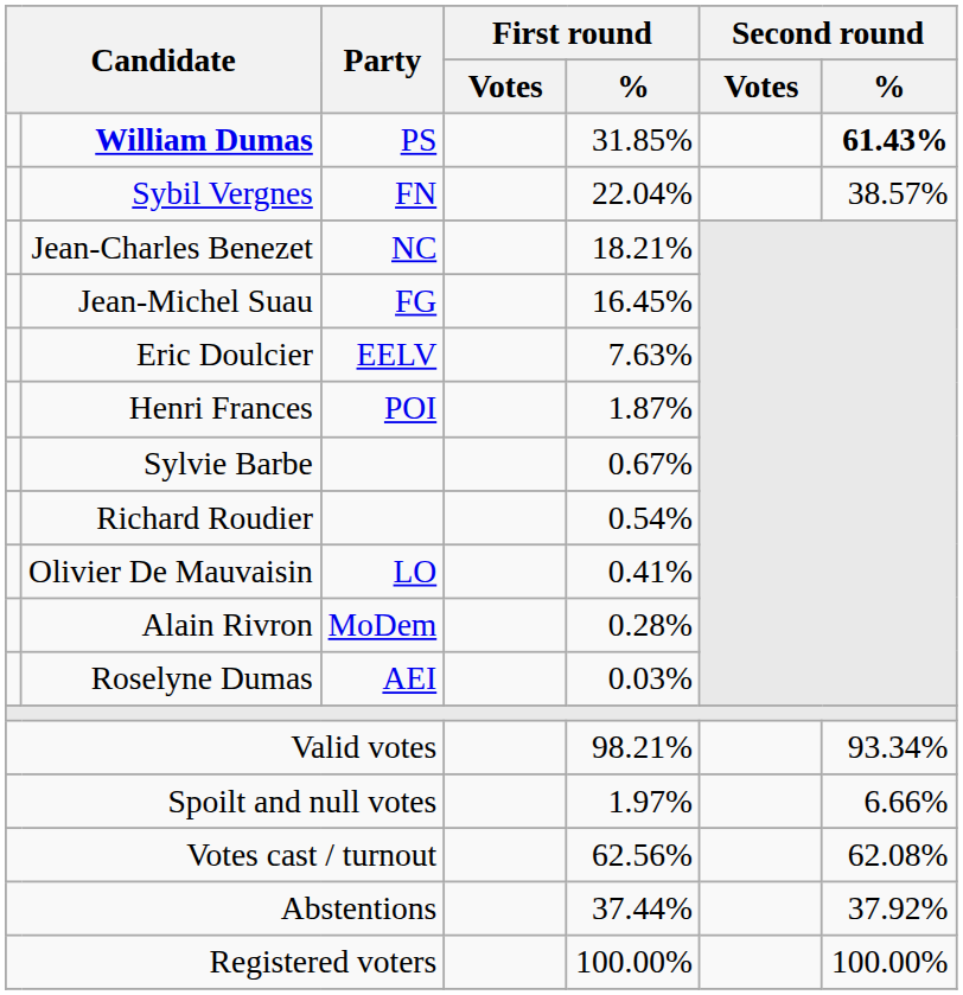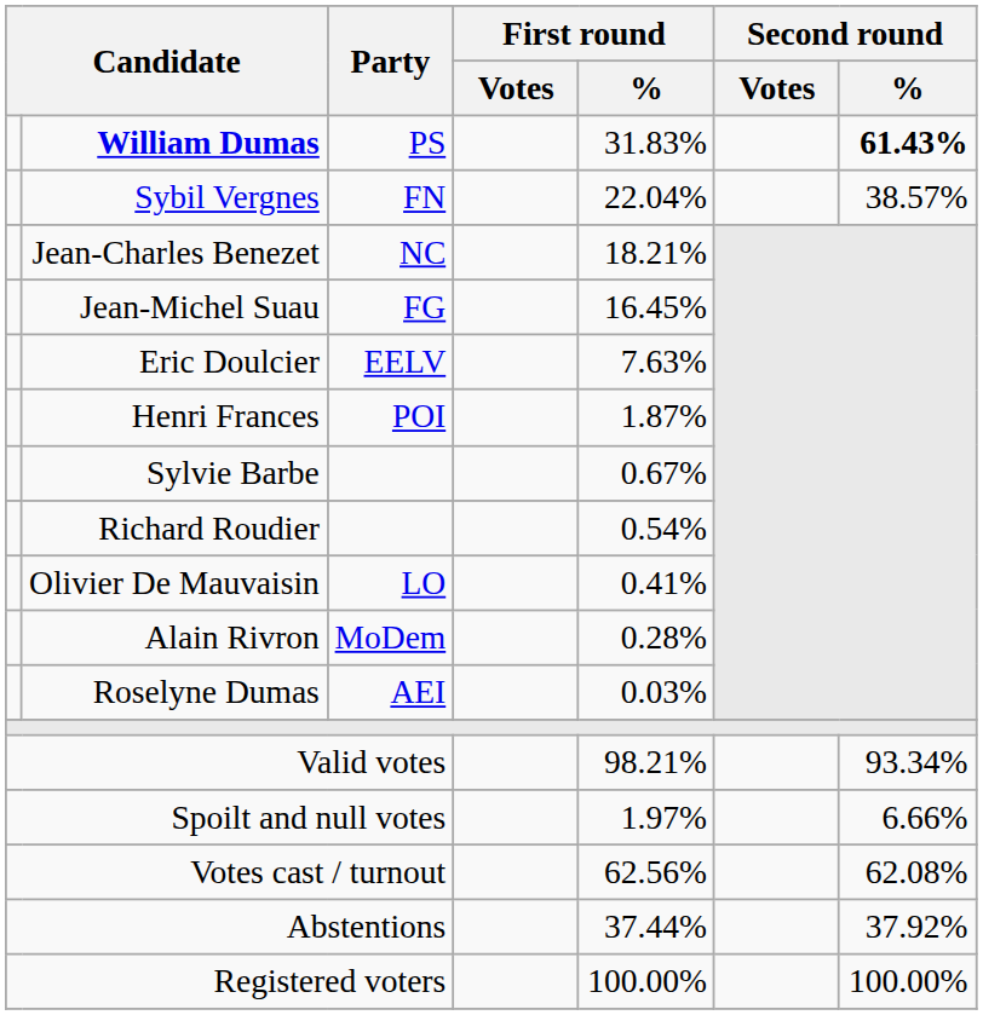William Dumas | First round / %: 31.85% -> 31.83%
